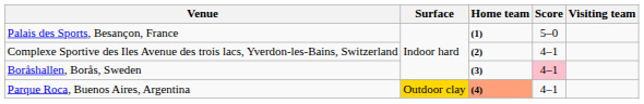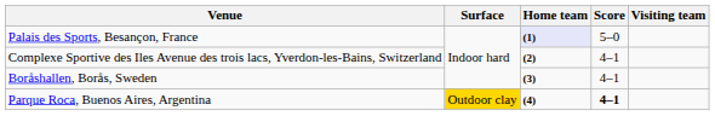Palais des Sports, Besançon, France | Home team: no background -> lavender background
Boråshallen, Borås, Sweden | Score: pink background -> no background
Parque Roca, Buenos Aires, Argentina | Home team: lightsalmon background -> no background
Parque Roca, Buenos Aires, Argentina | Score: normal -> bold
